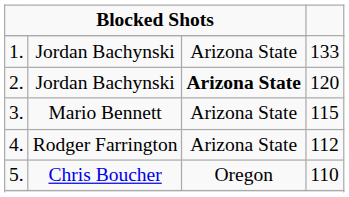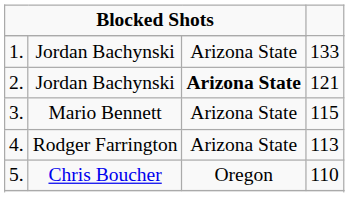2. | column 4: 120 -> 121
4. | column 4: 112 -> 113
